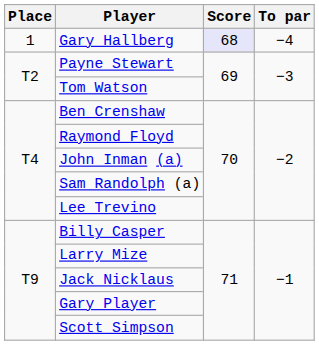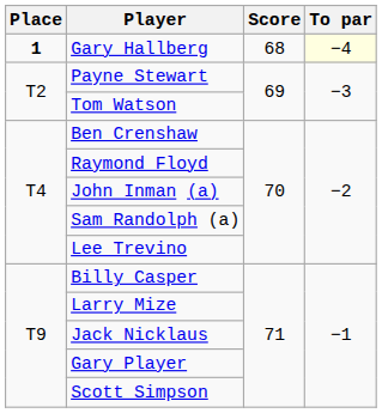Gary Hallberg | Place: normal -> bold
Gary Hallberg | Score: lavender background -> no background
Gary Hallberg | To par: no background -> lightyellow background
